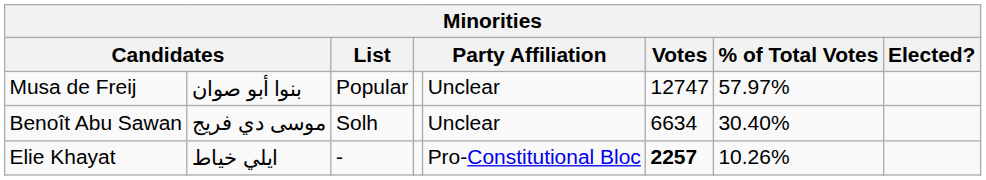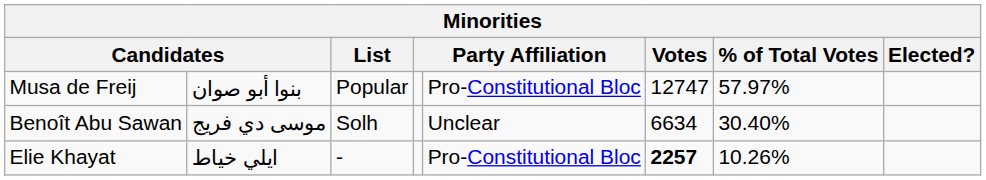Musa de Freij | column 5: Unclear -> Pro-Constitutional Bloc
